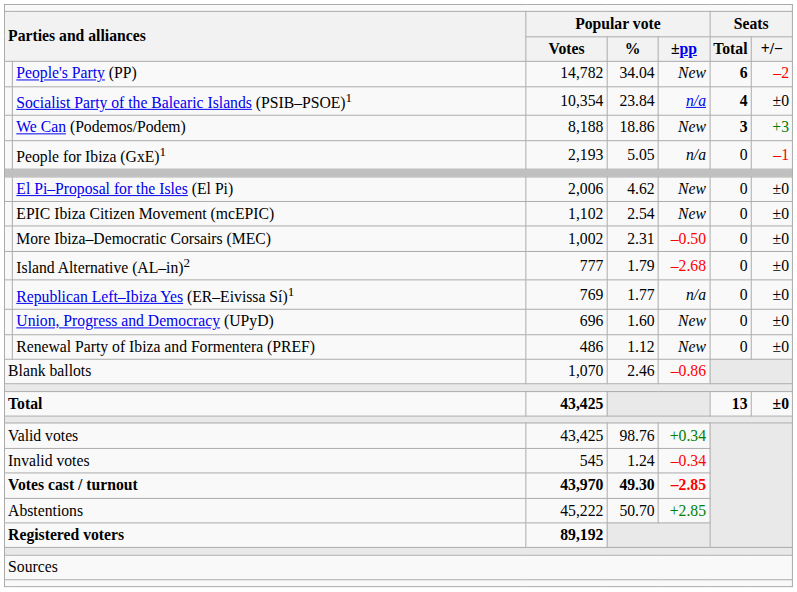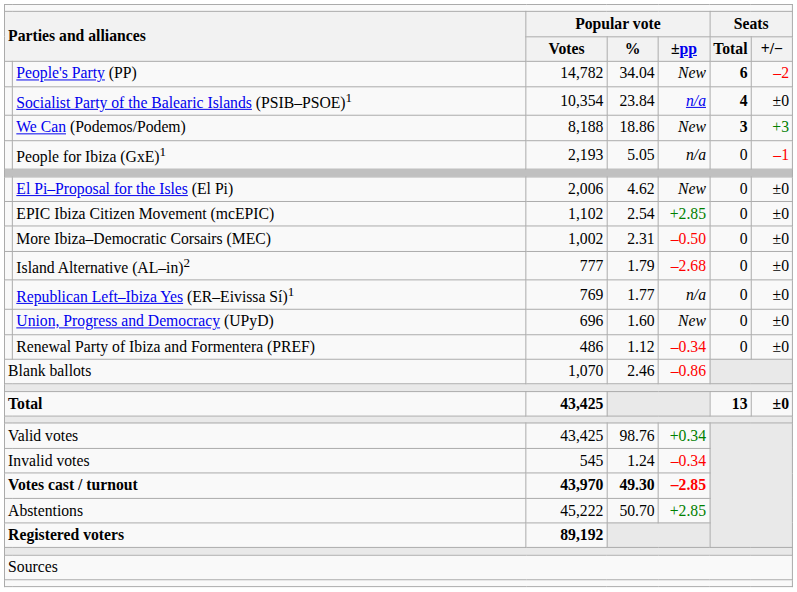EPIC Ibiza Citizen Movement (mcEPIC) | column 5: New -> +2.85
Renewal Party of Ibiza and Formentera (PREF) | column 5: New -> –0.34
